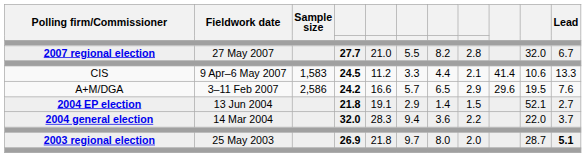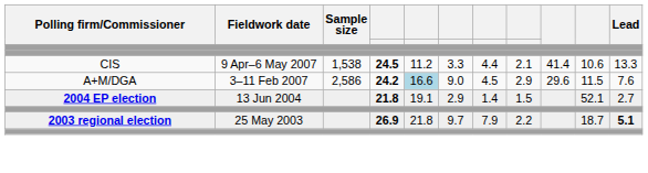- row: 2007 regional election | 27 May 2007 | 27.7 | 21.0 | 5.5 | 8.2 | 2.8 | 32.0 | 6.7
CIS | Sample size: 1,583 -> 1,538
A+M/DGA | column 5: no background -> lightblue background
A+M/DGA | column 6: 5.7 -> 9.0
A+M/DGA | column 7: 6.5 -> 4.5
A+M/DGA | column 10: 19.5 -> 11.5
- row: 2004 general election | 14 Mar 2004 | 32.0 | 28.3 | 9.4 | 3.6 | 2.2 | 22.0 | 3.7
2003 regional election | column 7: 8.0 -> 7.9
2003 regional election | column 8: 2.0 -> 2.2
2003 regional election | column 10: 28.7 -> 18.7
